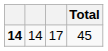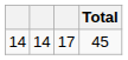row 2 | column 1: bold -> normal
